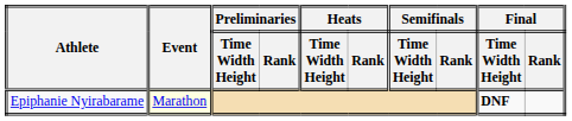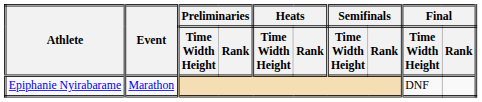Epiphanie Nyirabarame | Event: lightyellow background -> no background
Epiphanie Nyirabarame | Final / Time Width Height: bold -> normal
